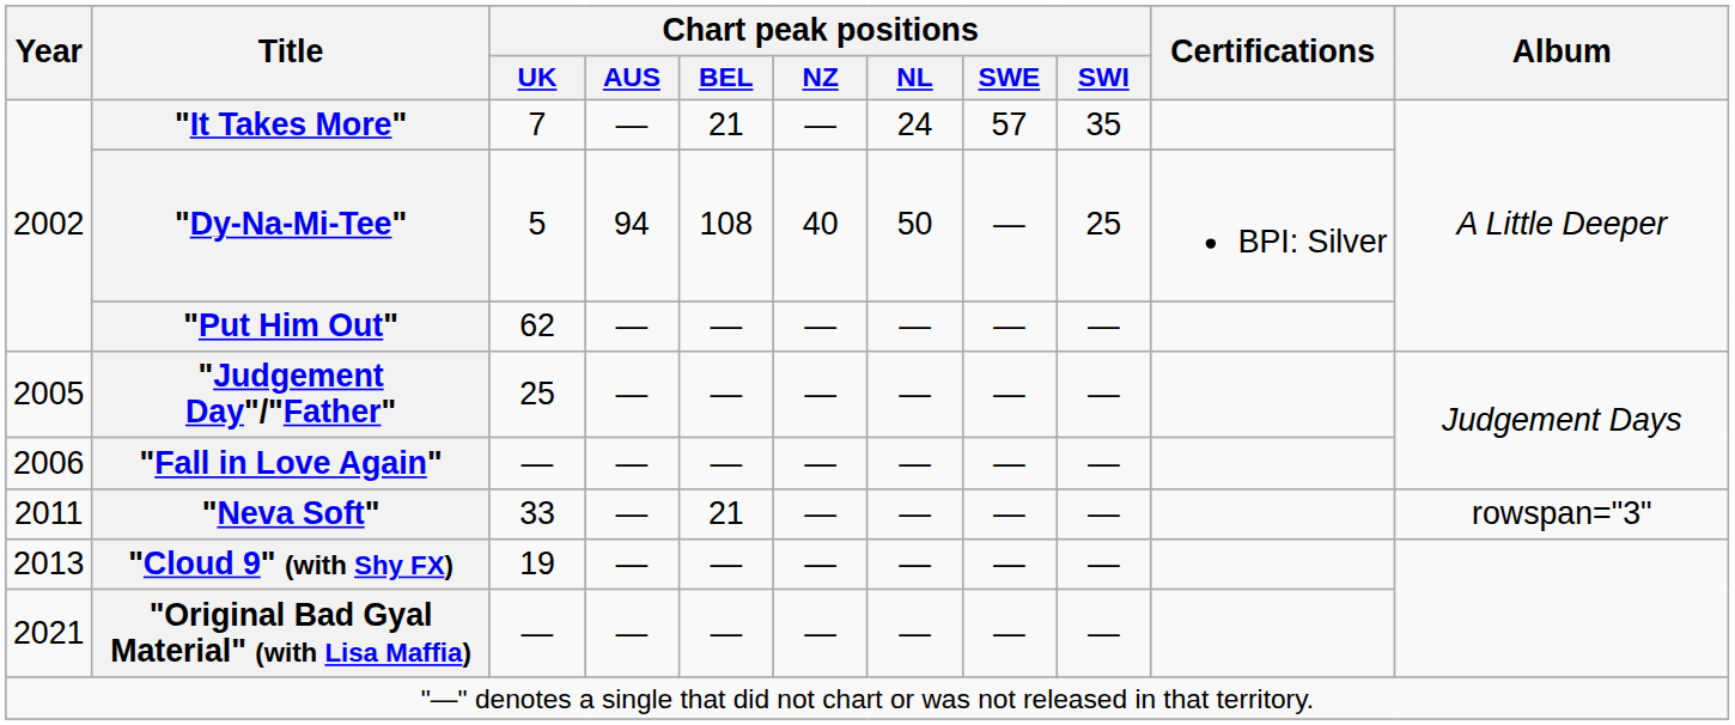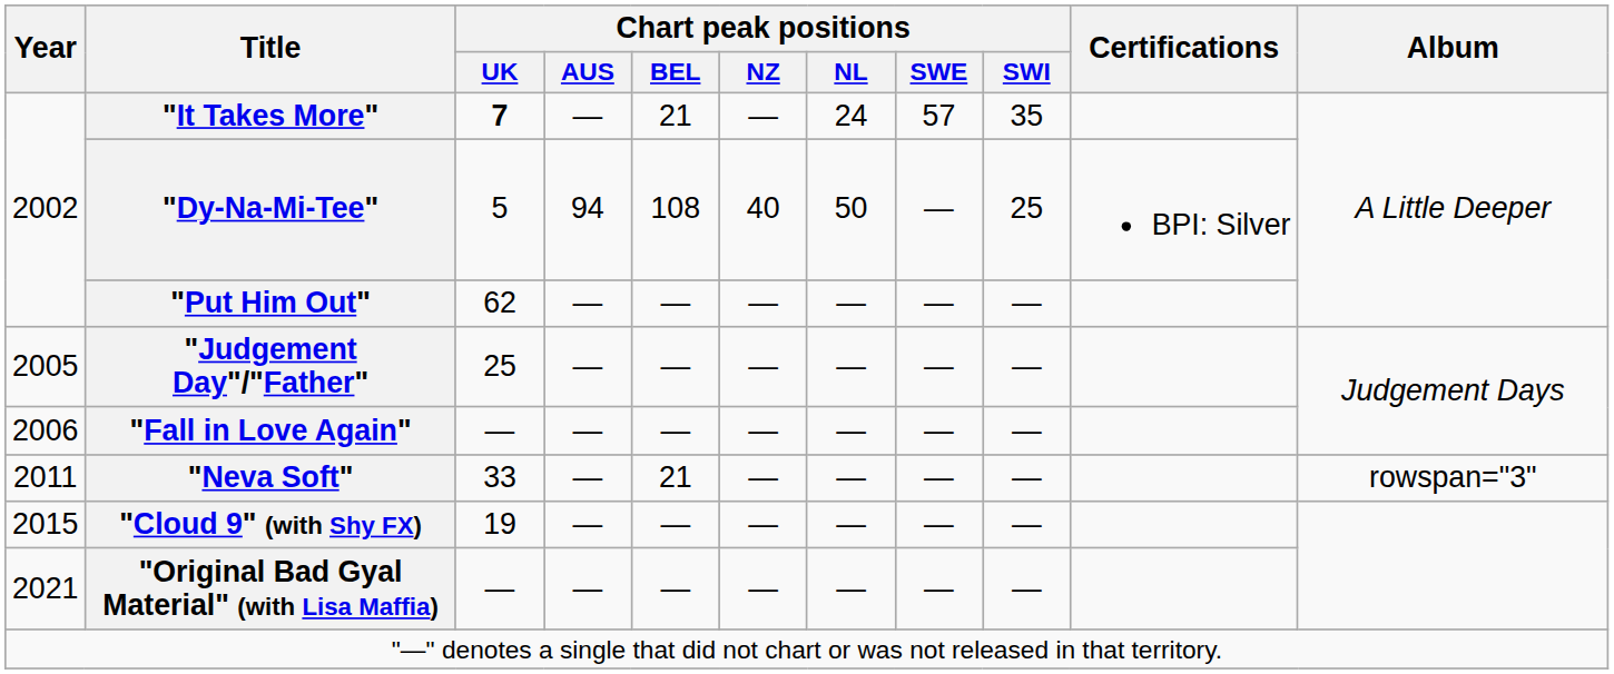"It Takes More" | Chart peak positions / UK: normal -> bold
"Cloud 9" (with Shy FX) | Year: 2013 -> 2015
